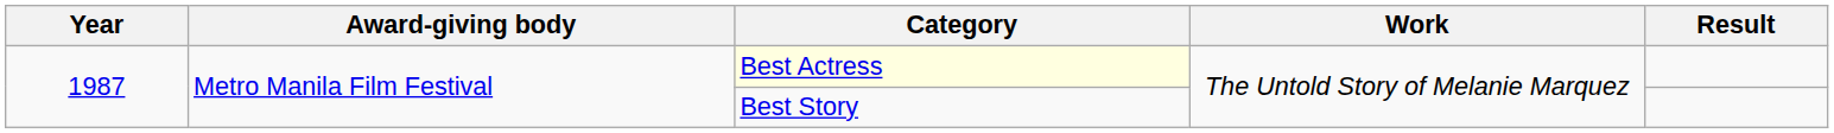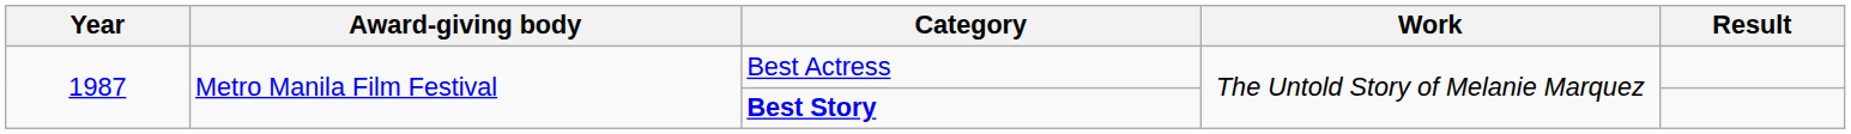Best Actress | Category: lightyellow background -> no background
Best Story | Category: normal -> bold
